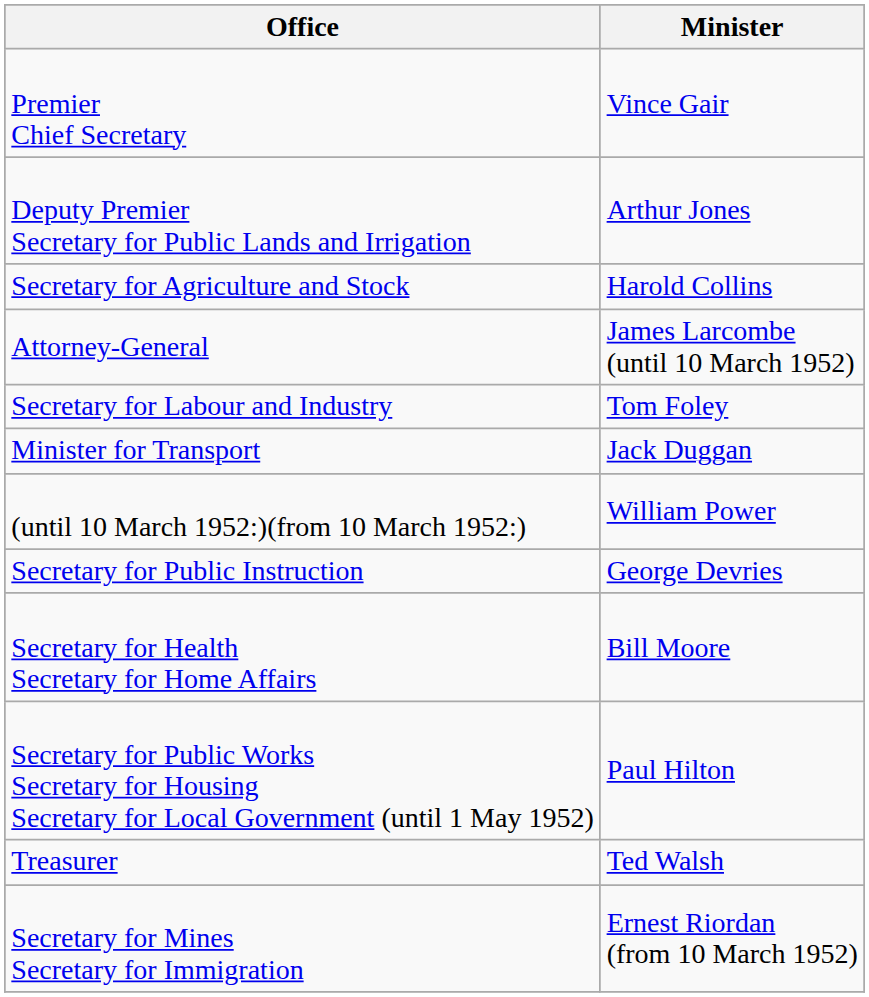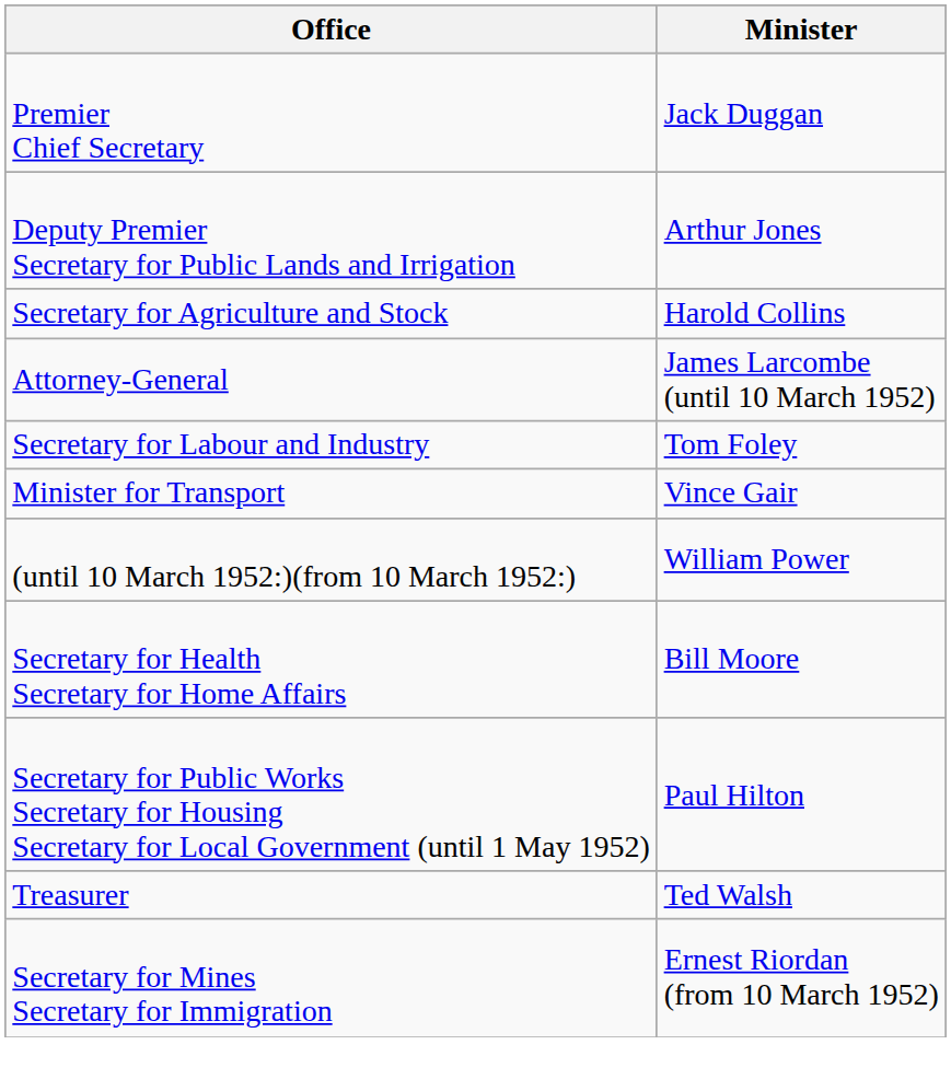Premier Chief Secretary | Minister: Vince Gair -> Jack Duggan
Minister for Transport | Minister: Jack Duggan -> Vince Gair
- row: Secretary for Public Instruction | George Devries
